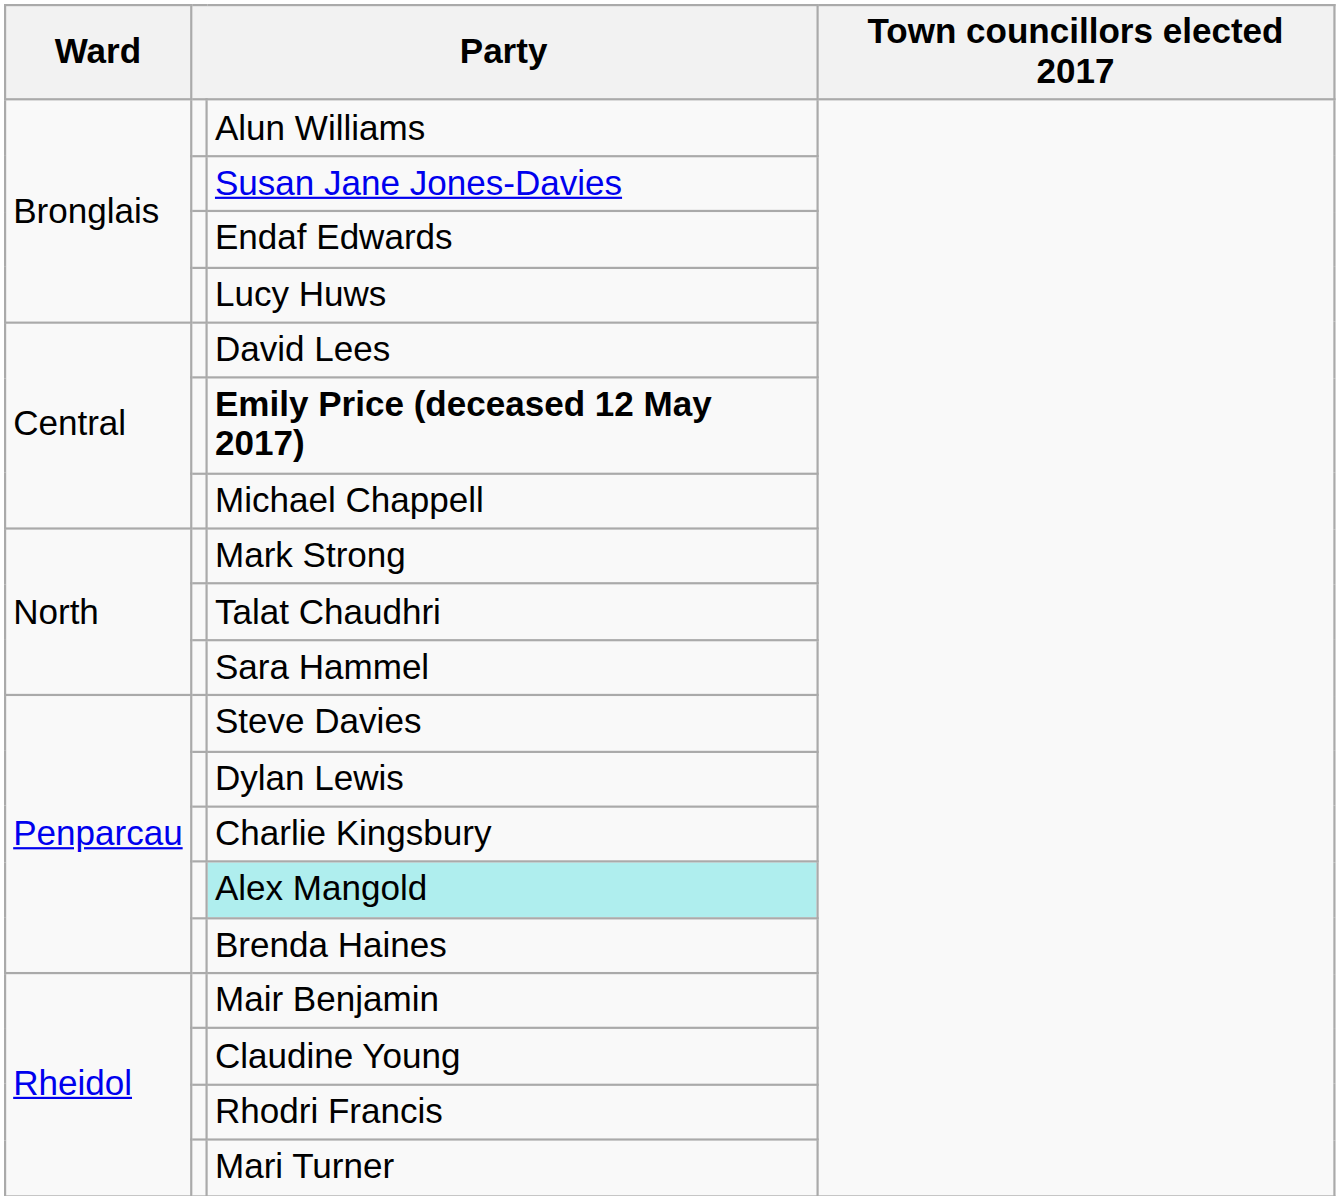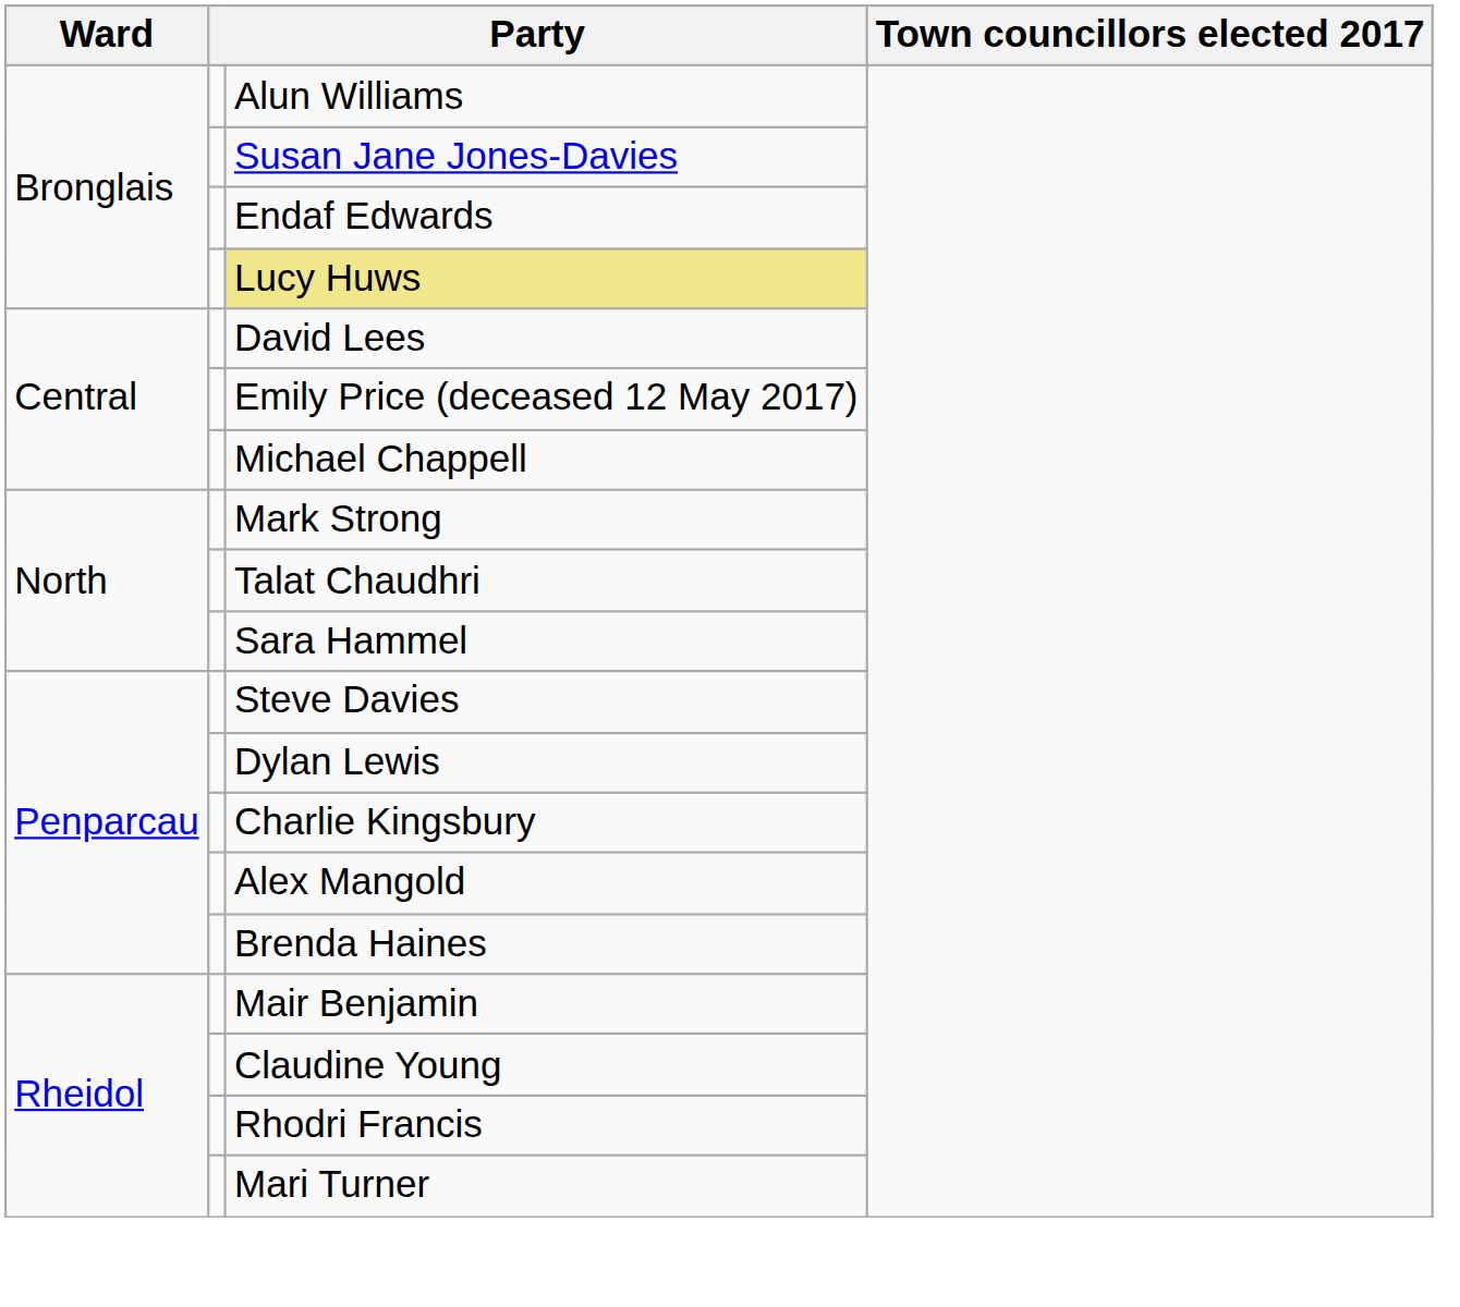Lucy Huws | column 3: no background -> khaki background
Emily Price (deceased 12 May 2017) | column 3: bold -> normal
Alex Mangold | column 3: paleturquoise background -> no background
